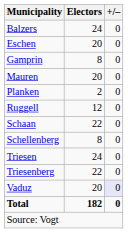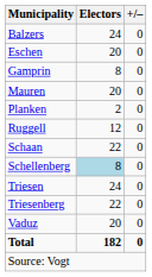Schellenberg | Electors: no background -> lightblue background
Vaduz | +/–: lavender background -> no background
